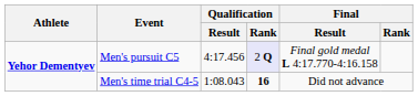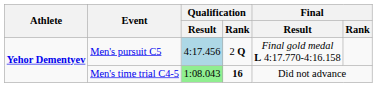Men's pursuit C5 | Qualification / Result: no background -> lightblue background
Men's pursuit C5 | Qualification / Rank: lavender background -> no background
Men's time trial C4-5 | Qualification / Result: no background -> lightgreen background
